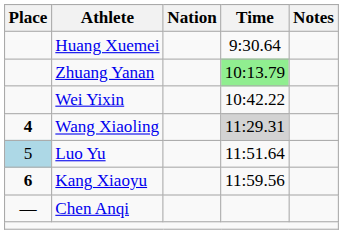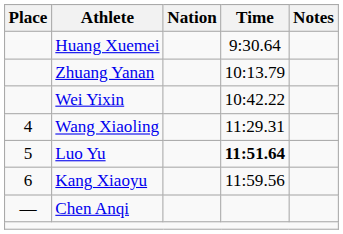Zhuang Yanan | Time: lightgreen background -> no background
Wang Xiaoling | Place: bold -> normal
Wang Xiaoling | Time: lightgrey background -> no background
Luo Yu | Place: lightblue background -> no background
Luo Yu | Time: normal -> bold
Kang Xiaoyu | Place: bold -> normal
